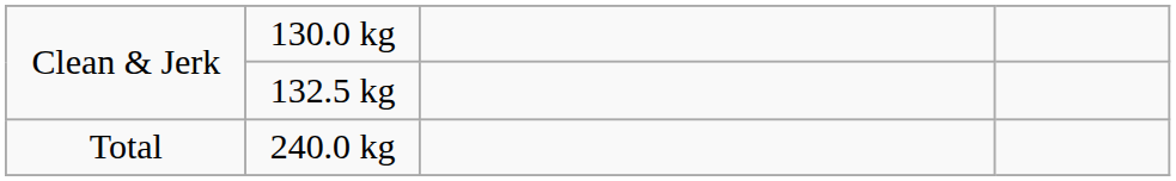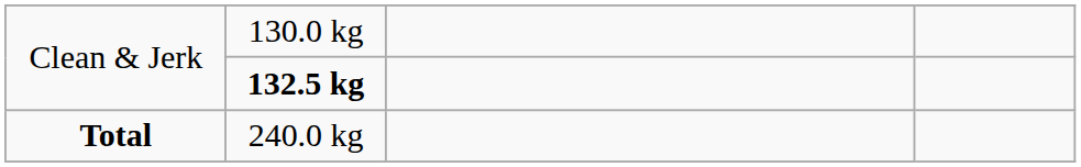Clean & Jerk / 132.5 kg | column 2: normal -> bold
Total | column 1: normal -> bold
